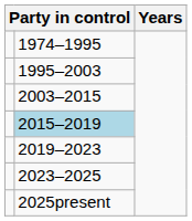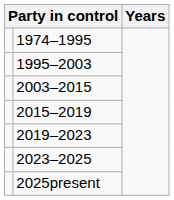2015–2019 | column 2: lightblue background -> no background
